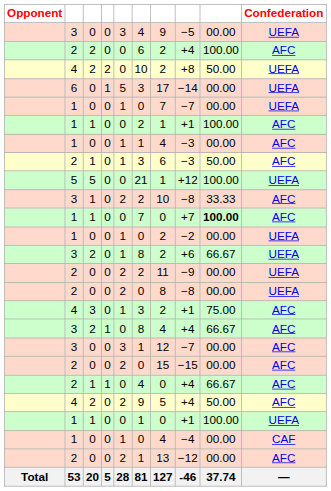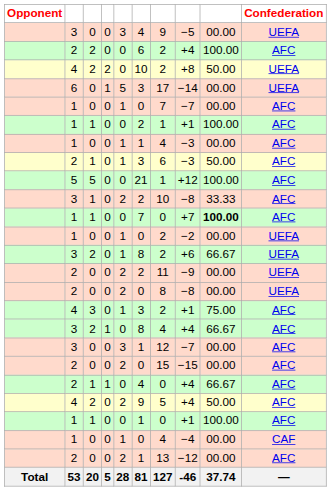row 6 | Confederation: UEFA -> AFC
row 10 | Confederation: UEFA -> AFC
row 23 | Confederation: UEFA -> AFC
